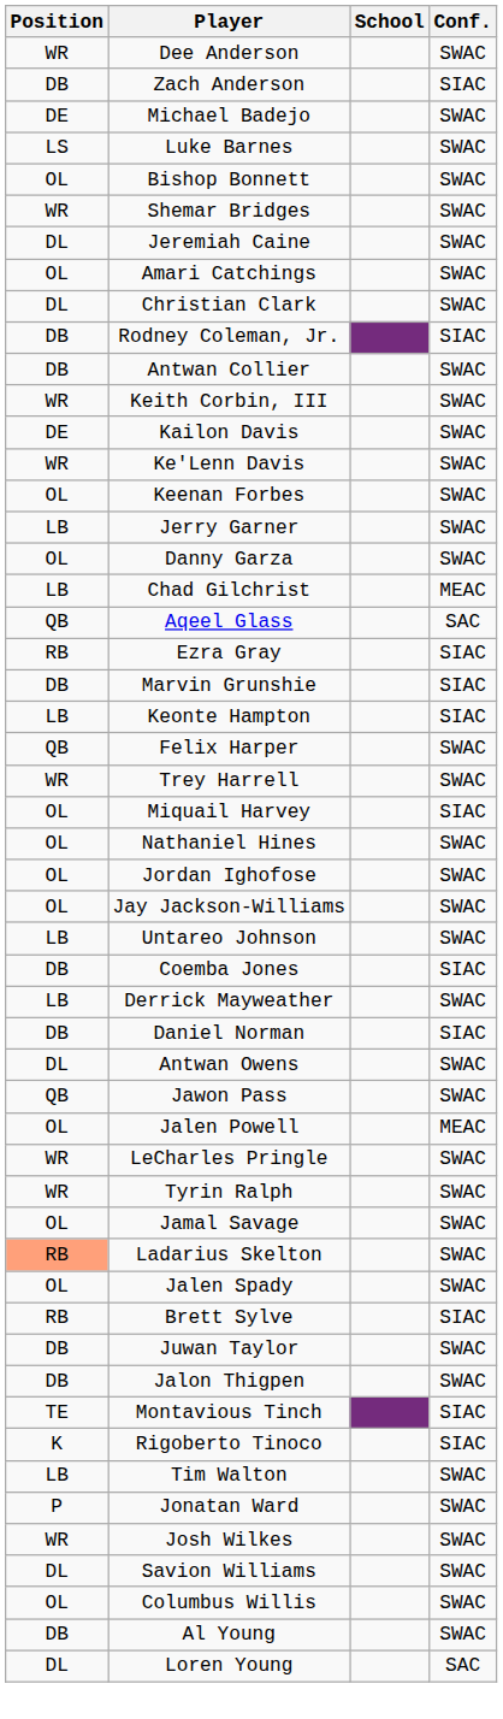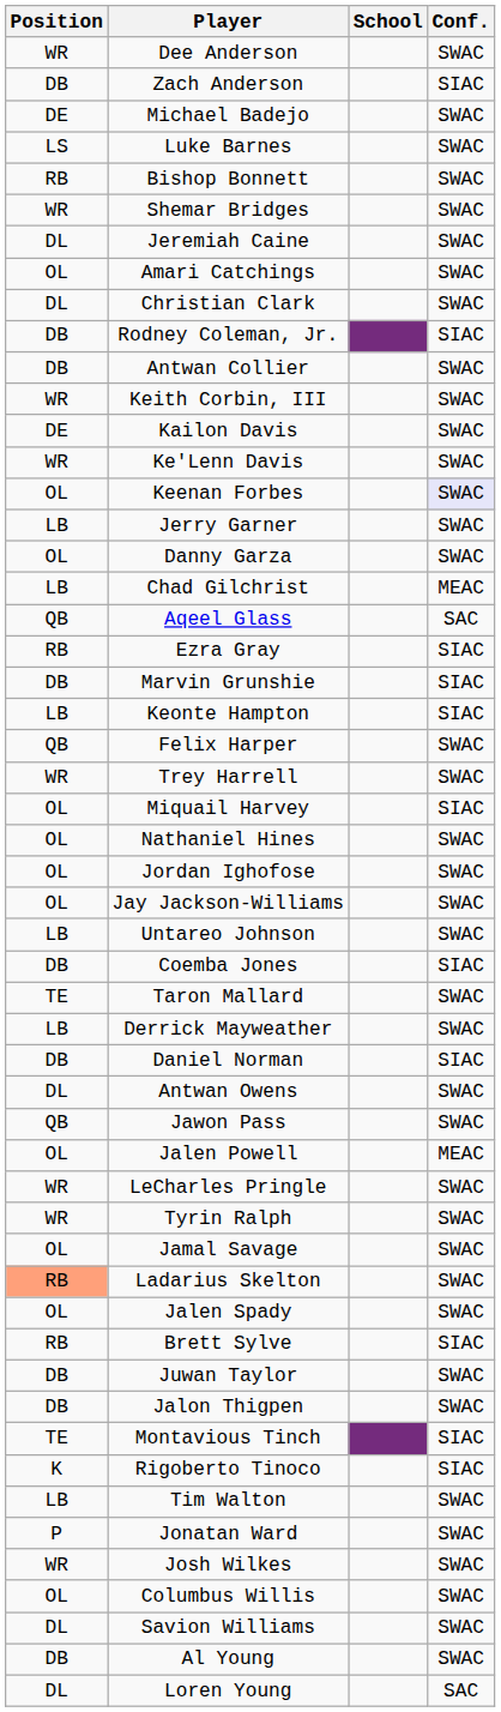Bishop Bonnett | Position: OL -> RB
Keenan Forbes | Conf.: no background -> lavender background
+ row: TE | Taron Mallard | SWAC
rows swapped: Savion Williams <-> Columbus Willis
